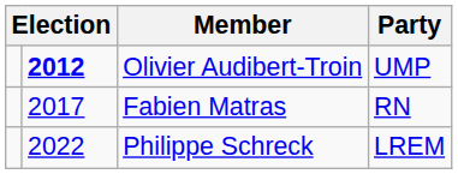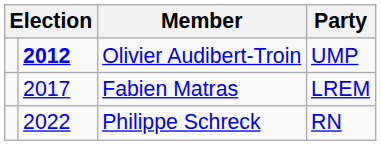Fabien Matras | Party: RN -> LREM
Philippe Schreck | Party: LREM -> RN
